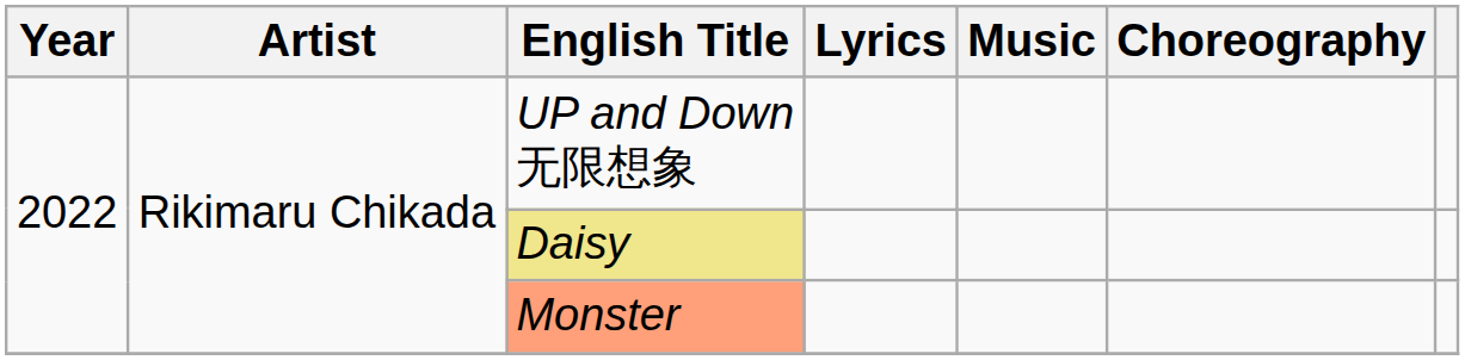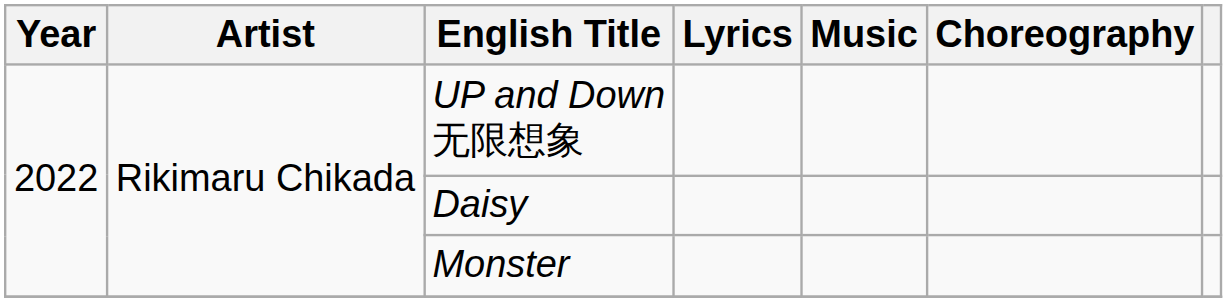Daisy | English Title: khaki background -> no background
Monster | English Title: lightsalmon background -> no background
